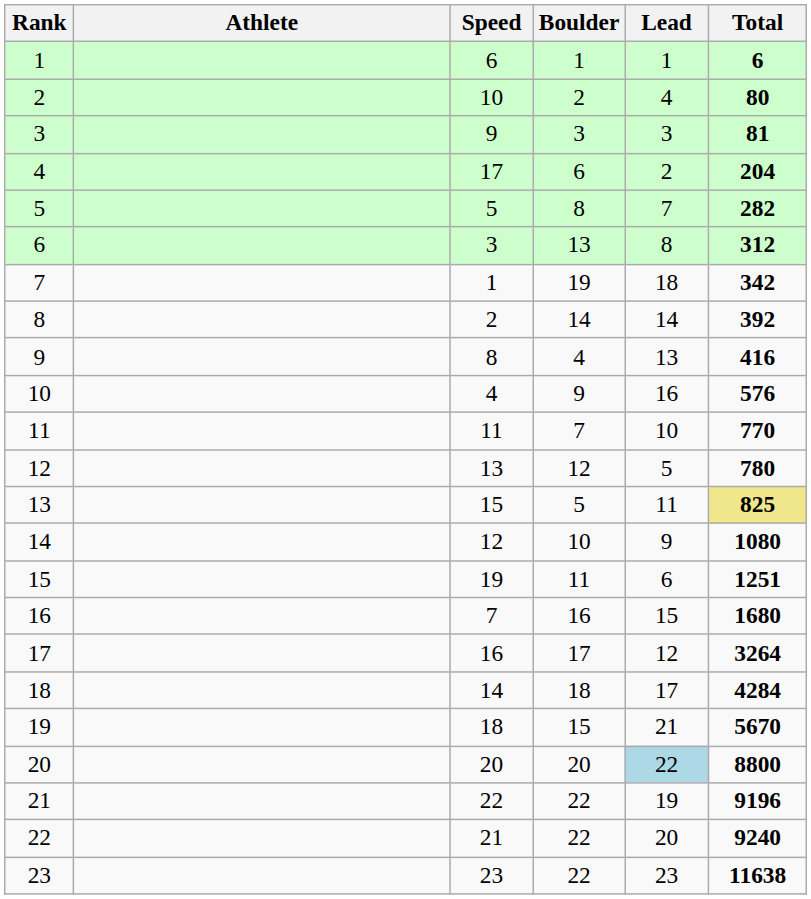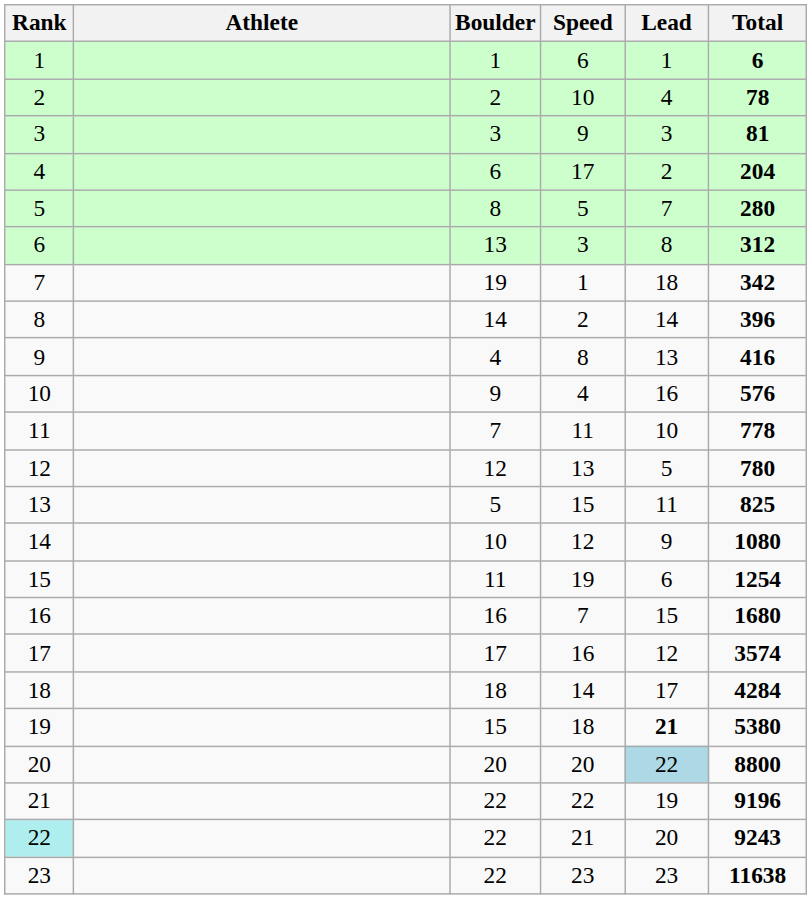columns swapped: Speed <-> Boulder
row 3 | Total: 80 -> 78
row 6 | Total: 282 -> 280
row 9 | Total: 392 -> 396
row 12 | Total: 770 -> 778
row 14 | Total: khaki background -> no background
row 16 | Total: 1251 -> 1254
row 18 | Total: 3264 -> 3574
row 20 | Lead: normal -> bold
row 20 | Total: 5670 -> 5380
row 23 | Rank: no background -> paleturquoise background
row 23 | Total: 9240 -> 9243
